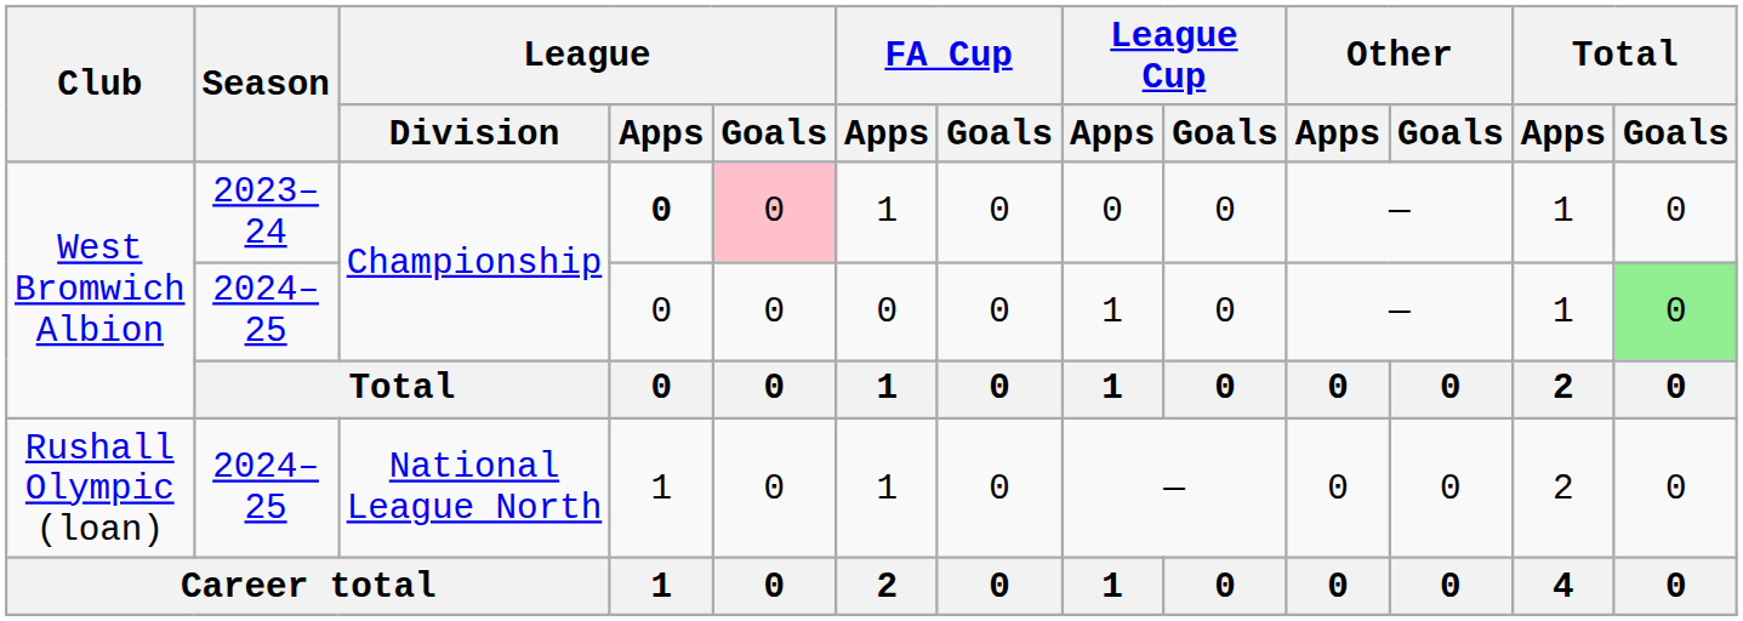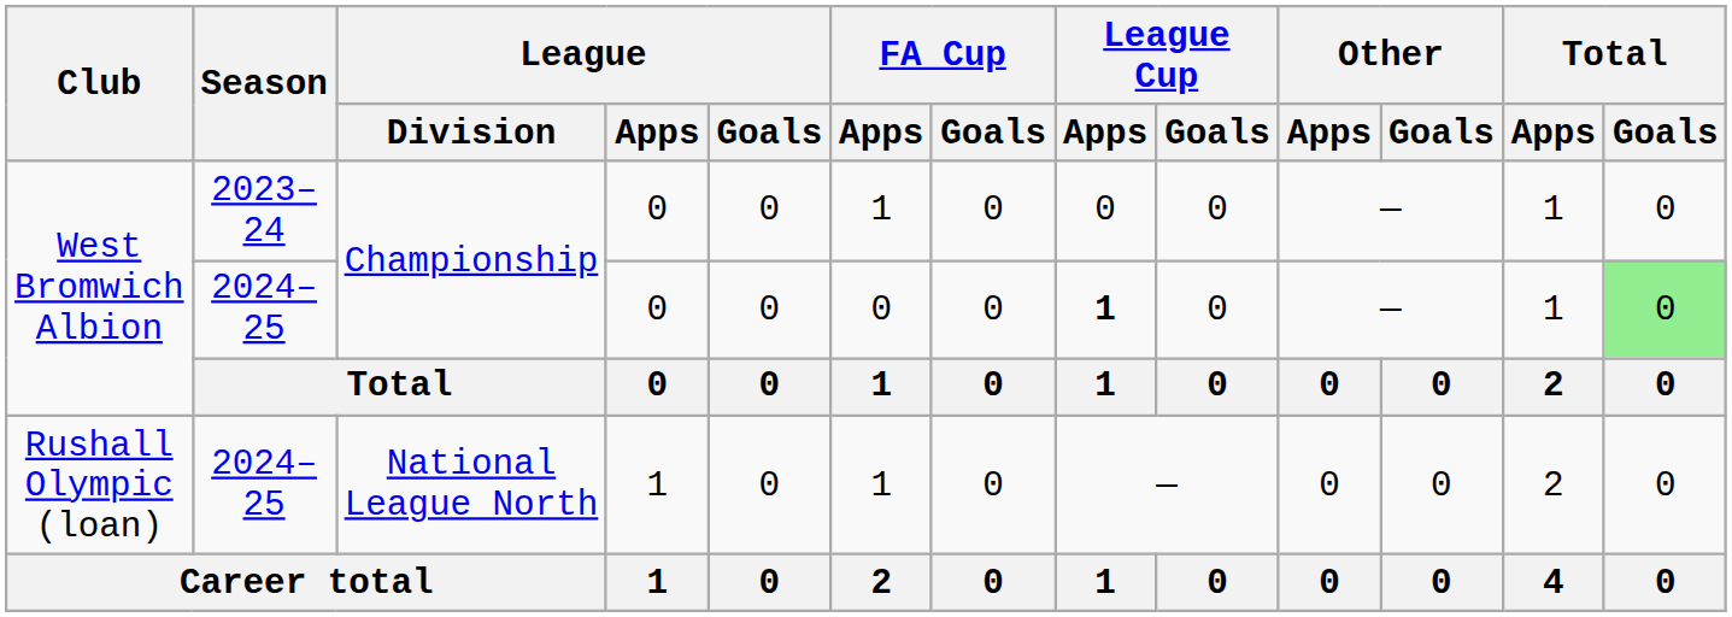West Bromwich Albion / 2023–24 | League / Apps: bold -> normal
West Bromwich Albion / 2023–24 | League / Goals: pink background -> no background
West Bromwich Albion / 2024–25 | League Cup / Apps: normal -> bold
